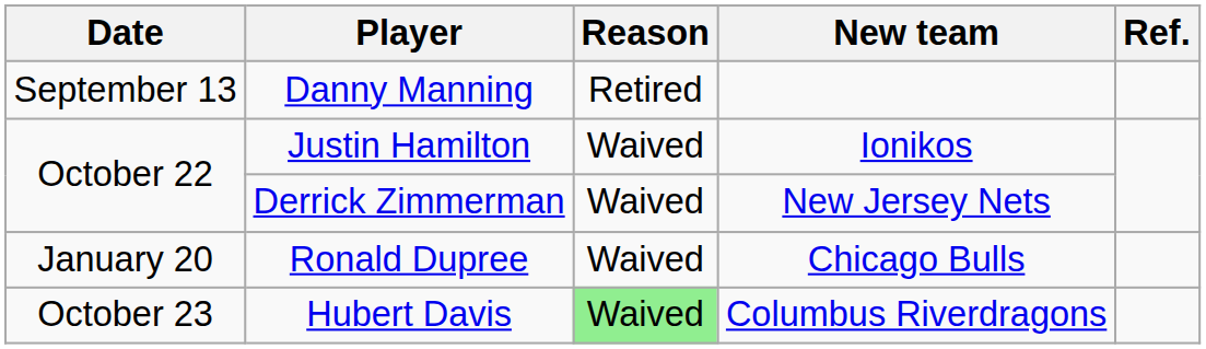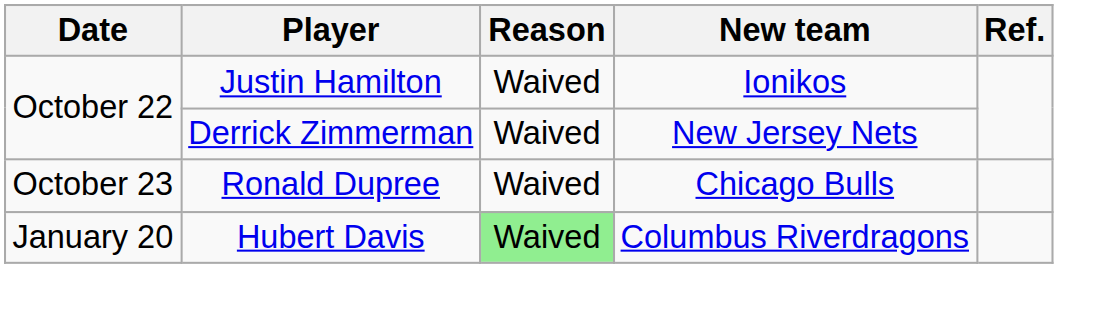- row: September 13 | Danny Manning | Retired
Ronald Dupree | Date: January 20 -> October 23
Hubert Davis | Date: October 23 -> January 20
